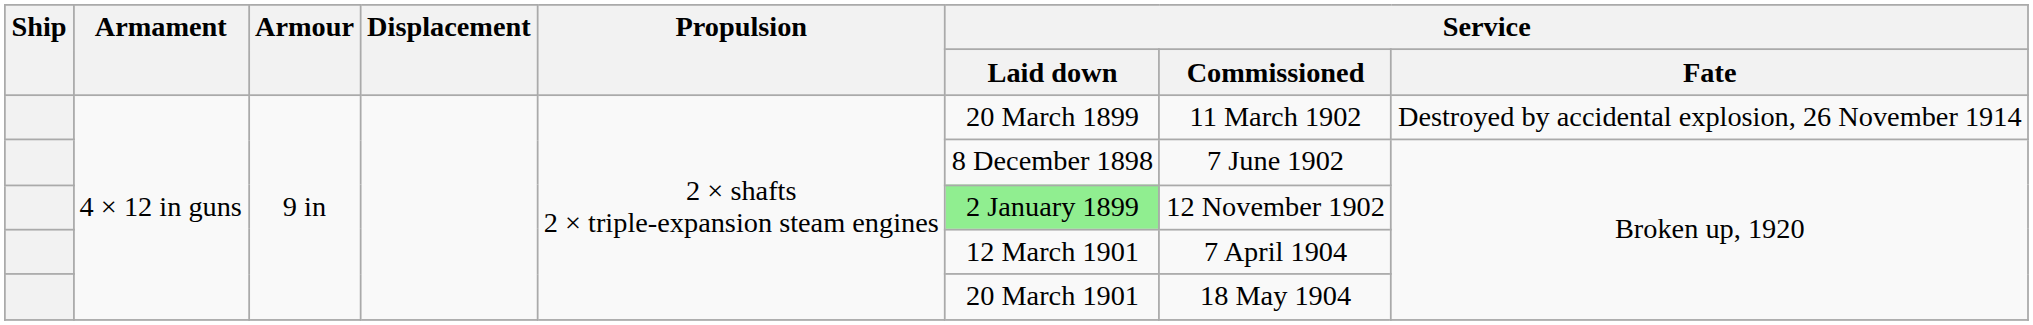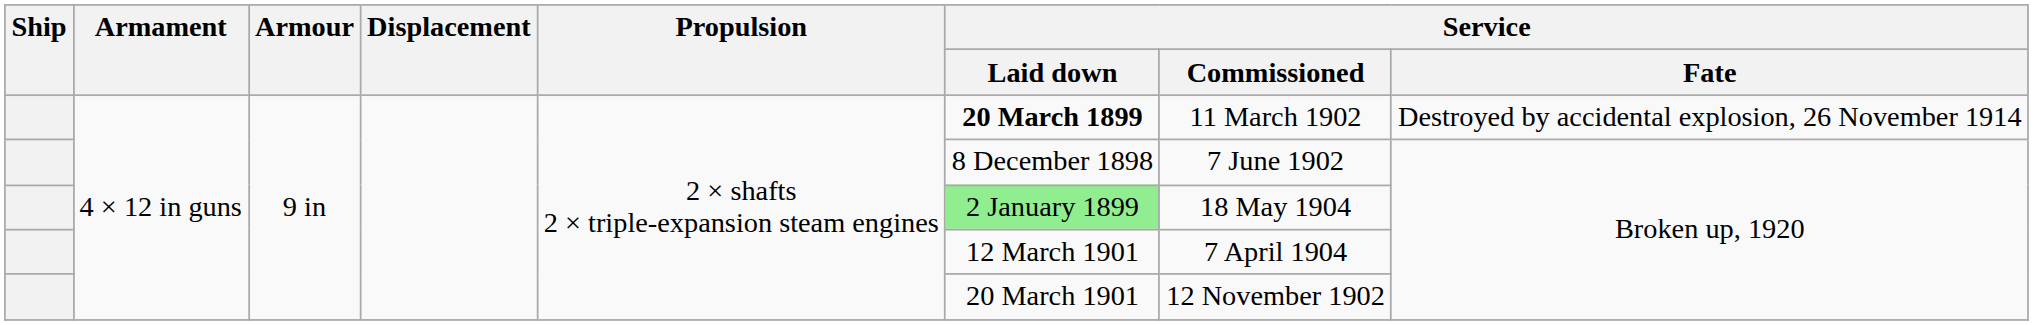row 3 | Service / Laid down: normal -> bold
row 5 | Service / Commissioned: 12 November 1902 -> 18 May 1904
row 7 | Service / Commissioned: 18 May 1904 -> 12 November 1902
